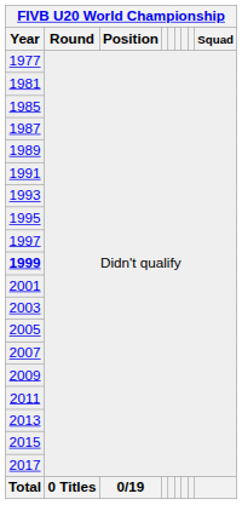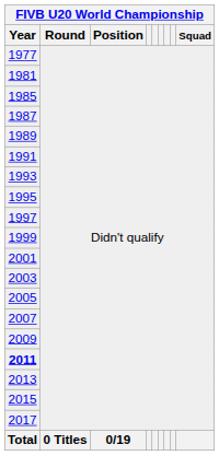1999 | FIVB U20 World Championship / Year: bold -> normal
2011 | FIVB U20 World Championship / Year: normal -> bold
